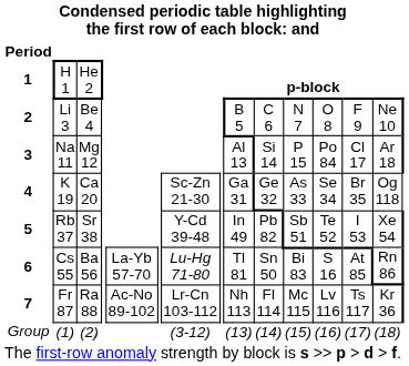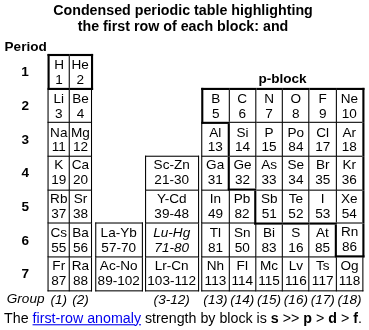K 19 | column 11: Og 118 -> Kr 36
Fr 87 | column 11: Kr 36 -> Og 118
